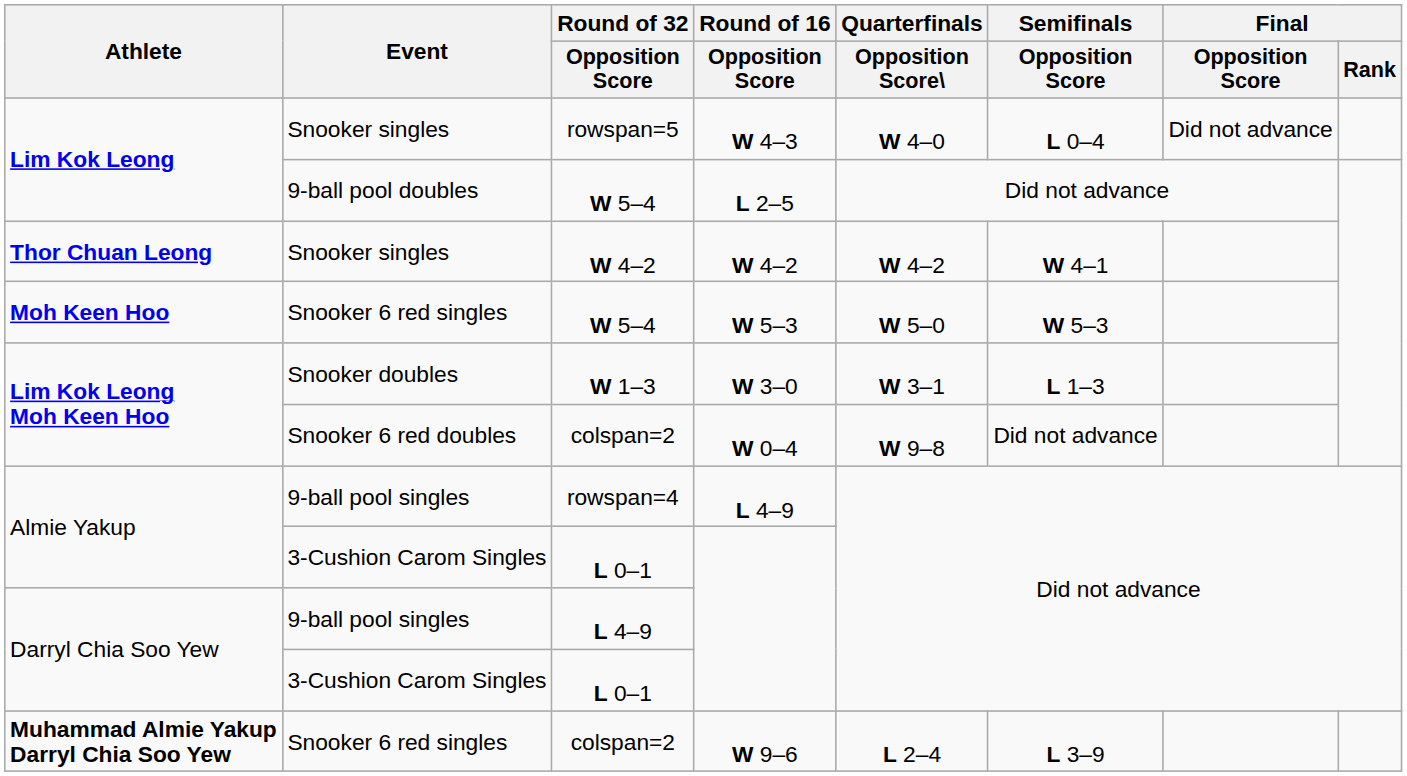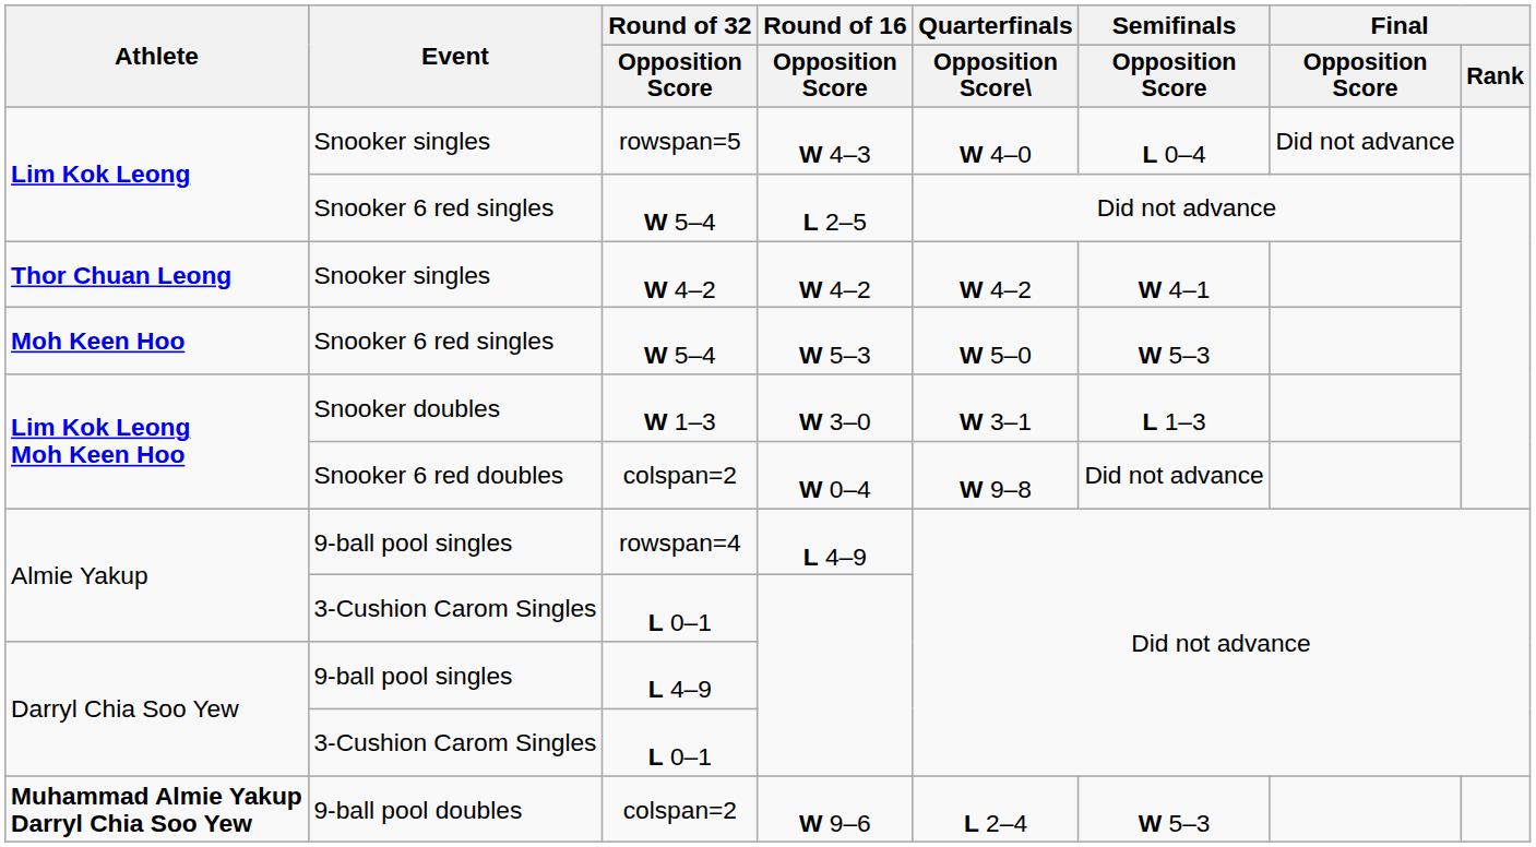L 2–5 | Event: 9-ball pool doubles -> Snooker 6 red singles
W 9–6 | Event: Snooker 6 red singles -> 9-ball pool doubles
W 9–6 | Semifinals / Opposition Score: L 3–9 -> W 5–3
